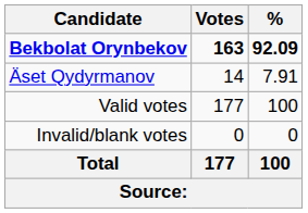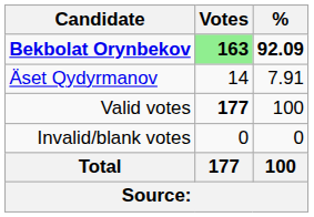Bekbolat Orynbekov | Votes: no background -> lightgreen background
Valid votes | Votes: normal -> bold
